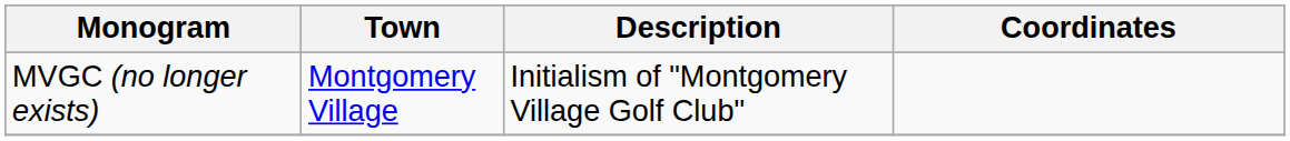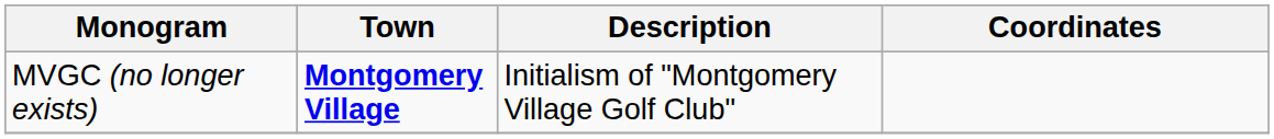MVGC (no longer exists) | Town: normal -> bold
